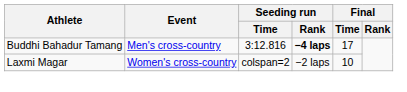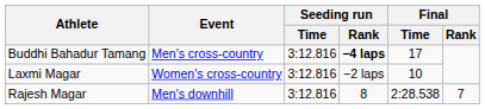Laxmi Magar | Seeding run / Time: colspan=2 -> 3:12.816
+ row: Rajesh Magar | Men's downhill | 3:12.816 | 8 | 2:28.538 | 7
